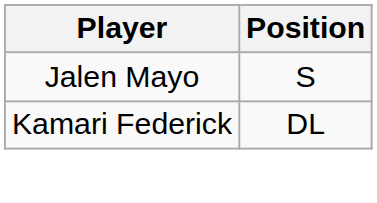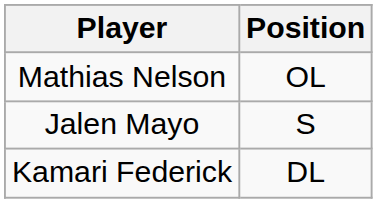+ row: Mathias Nelson | OL
